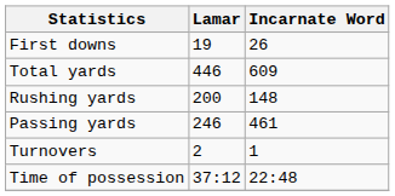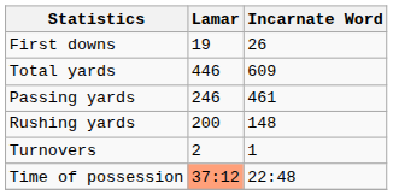rows swapped: Rushing yards <-> Passing yards
Time of possession | Lamar: no background -> lightsalmon background
